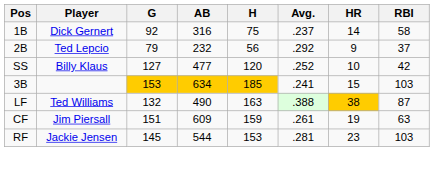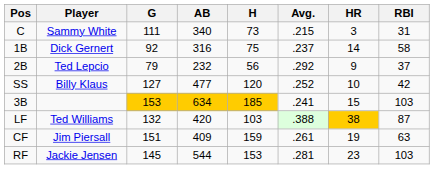+ row: C | Sammy White | 111 | 340 | 73 | .215 | 3 | 31
LF | AB: 490 -> 420
LF | H: 163 -> 103
CF | AB: 609 -> 409
